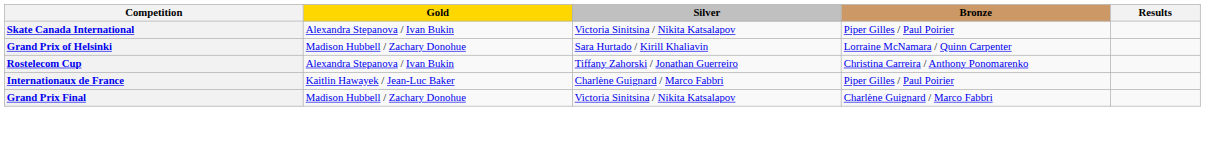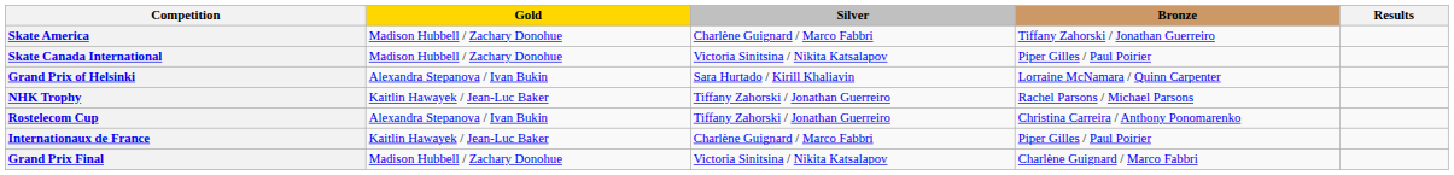+ row: Skate America | Madison Hubbell / Zachary Donohue | Charlène Guignard / Marco Fabbri | Tiffany Zahorski / Jonathan Guerreiro
Skate Canada International | Gold: Alexandra Stepanova / Ivan Bukin -> Madison Hubbell / Zachary Donohue
Grand Prix of Helsinki | Gold: Madison Hubbell / Zachary Donohue -> Alexandra Stepanova / Ivan Bukin
+ row: NHK Trophy | Kaitlin Hawayek / Jean-Luc Baker | Tiffany Zahorski / Jonathan Guerreiro | Rachel Parsons / Michael Parsons
